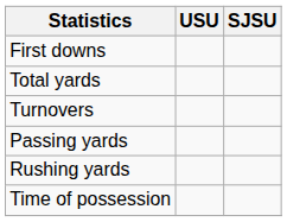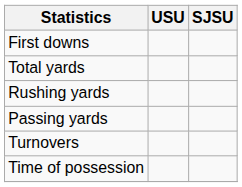rows swapped: Rushing yards <-> Turnovers
